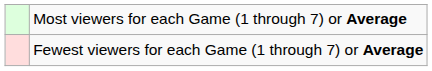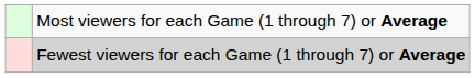row 2 | column 2: no background -> lightgrey background
